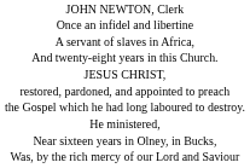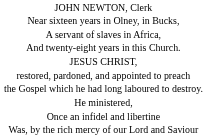row 2 | column 1: Once an infidel and libertine -> Near sixteen years in Olney, in Bucks,
row 9 | column 1: Near sixteen years in Olney, in Bucks, -> Once an infidel and libertine
